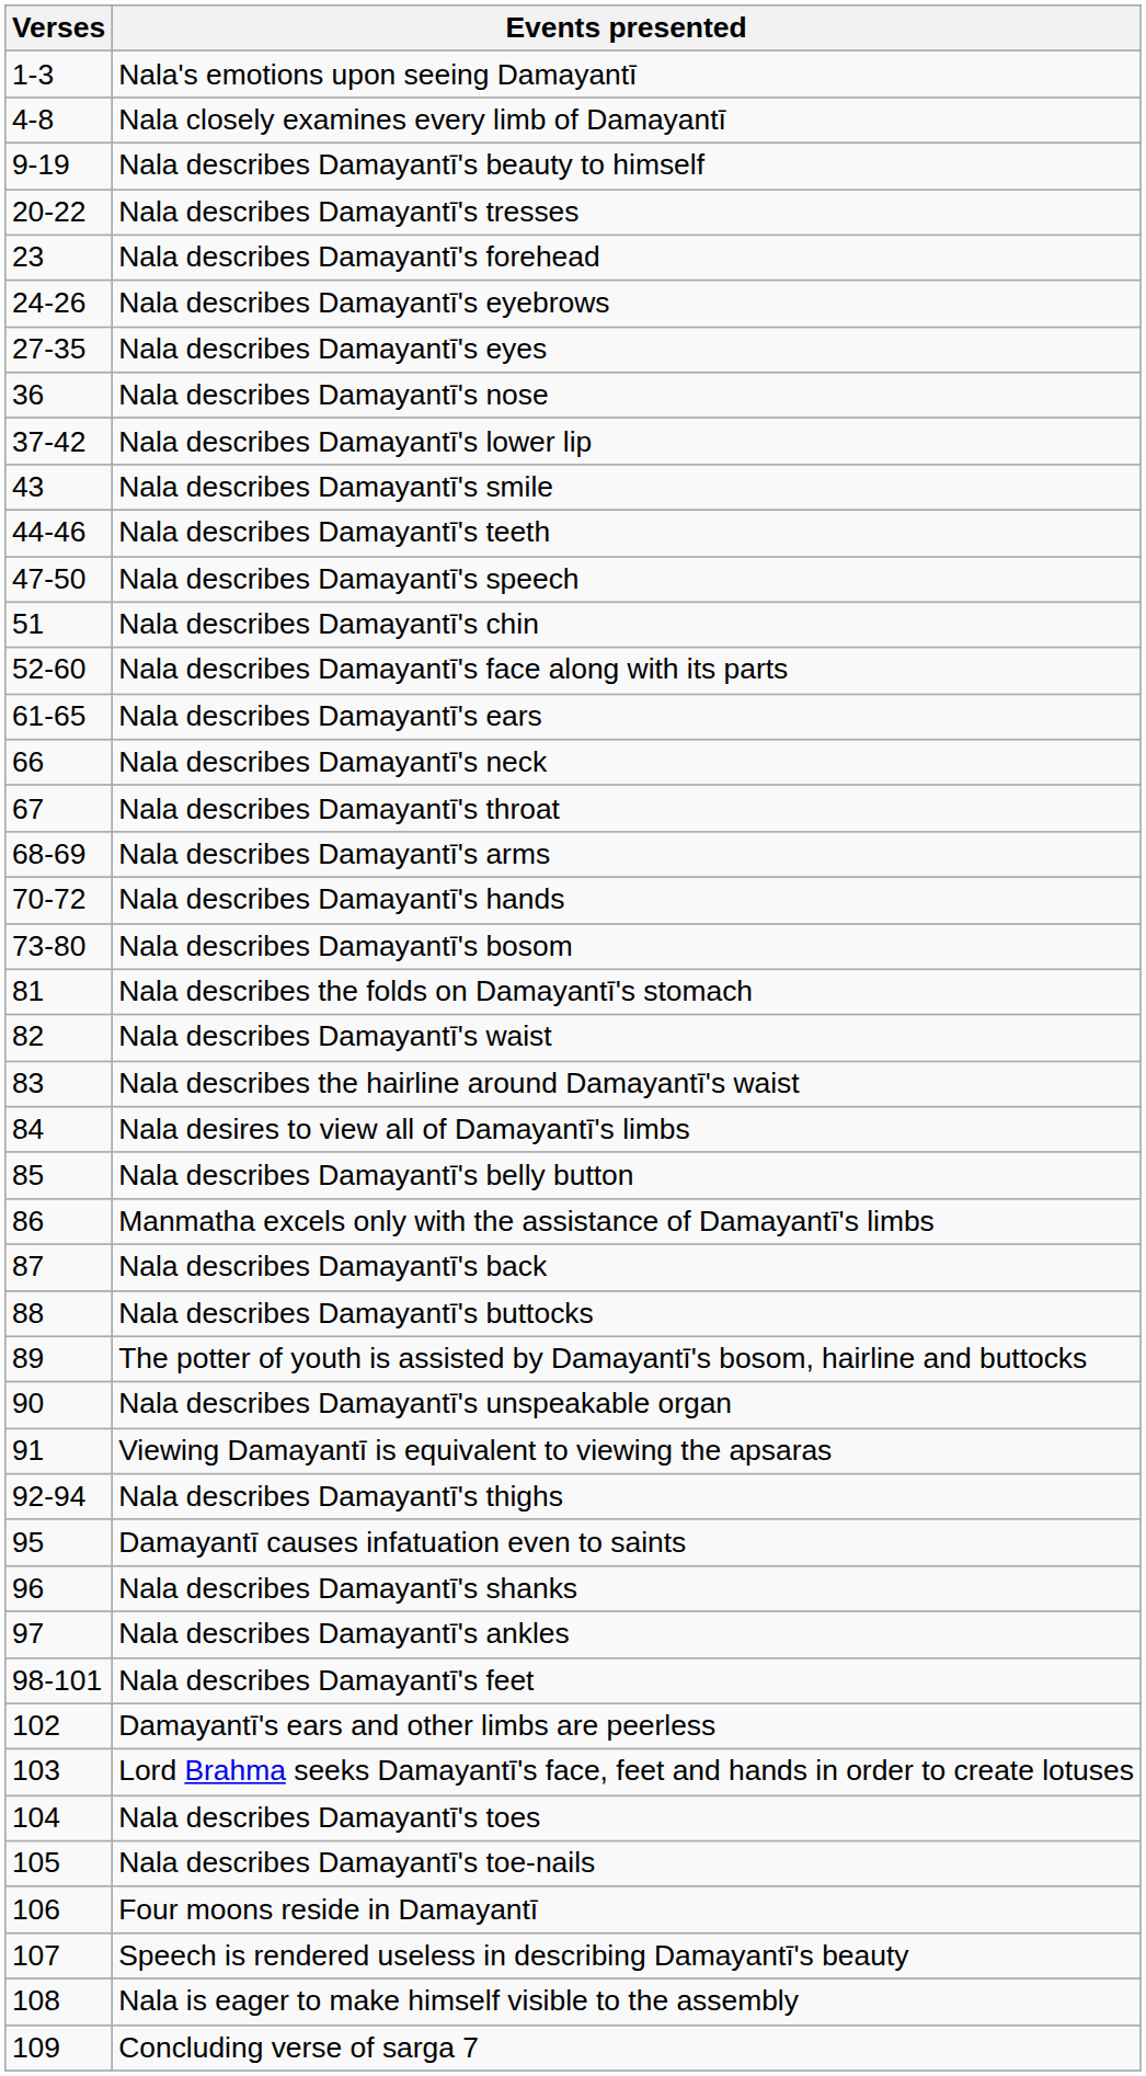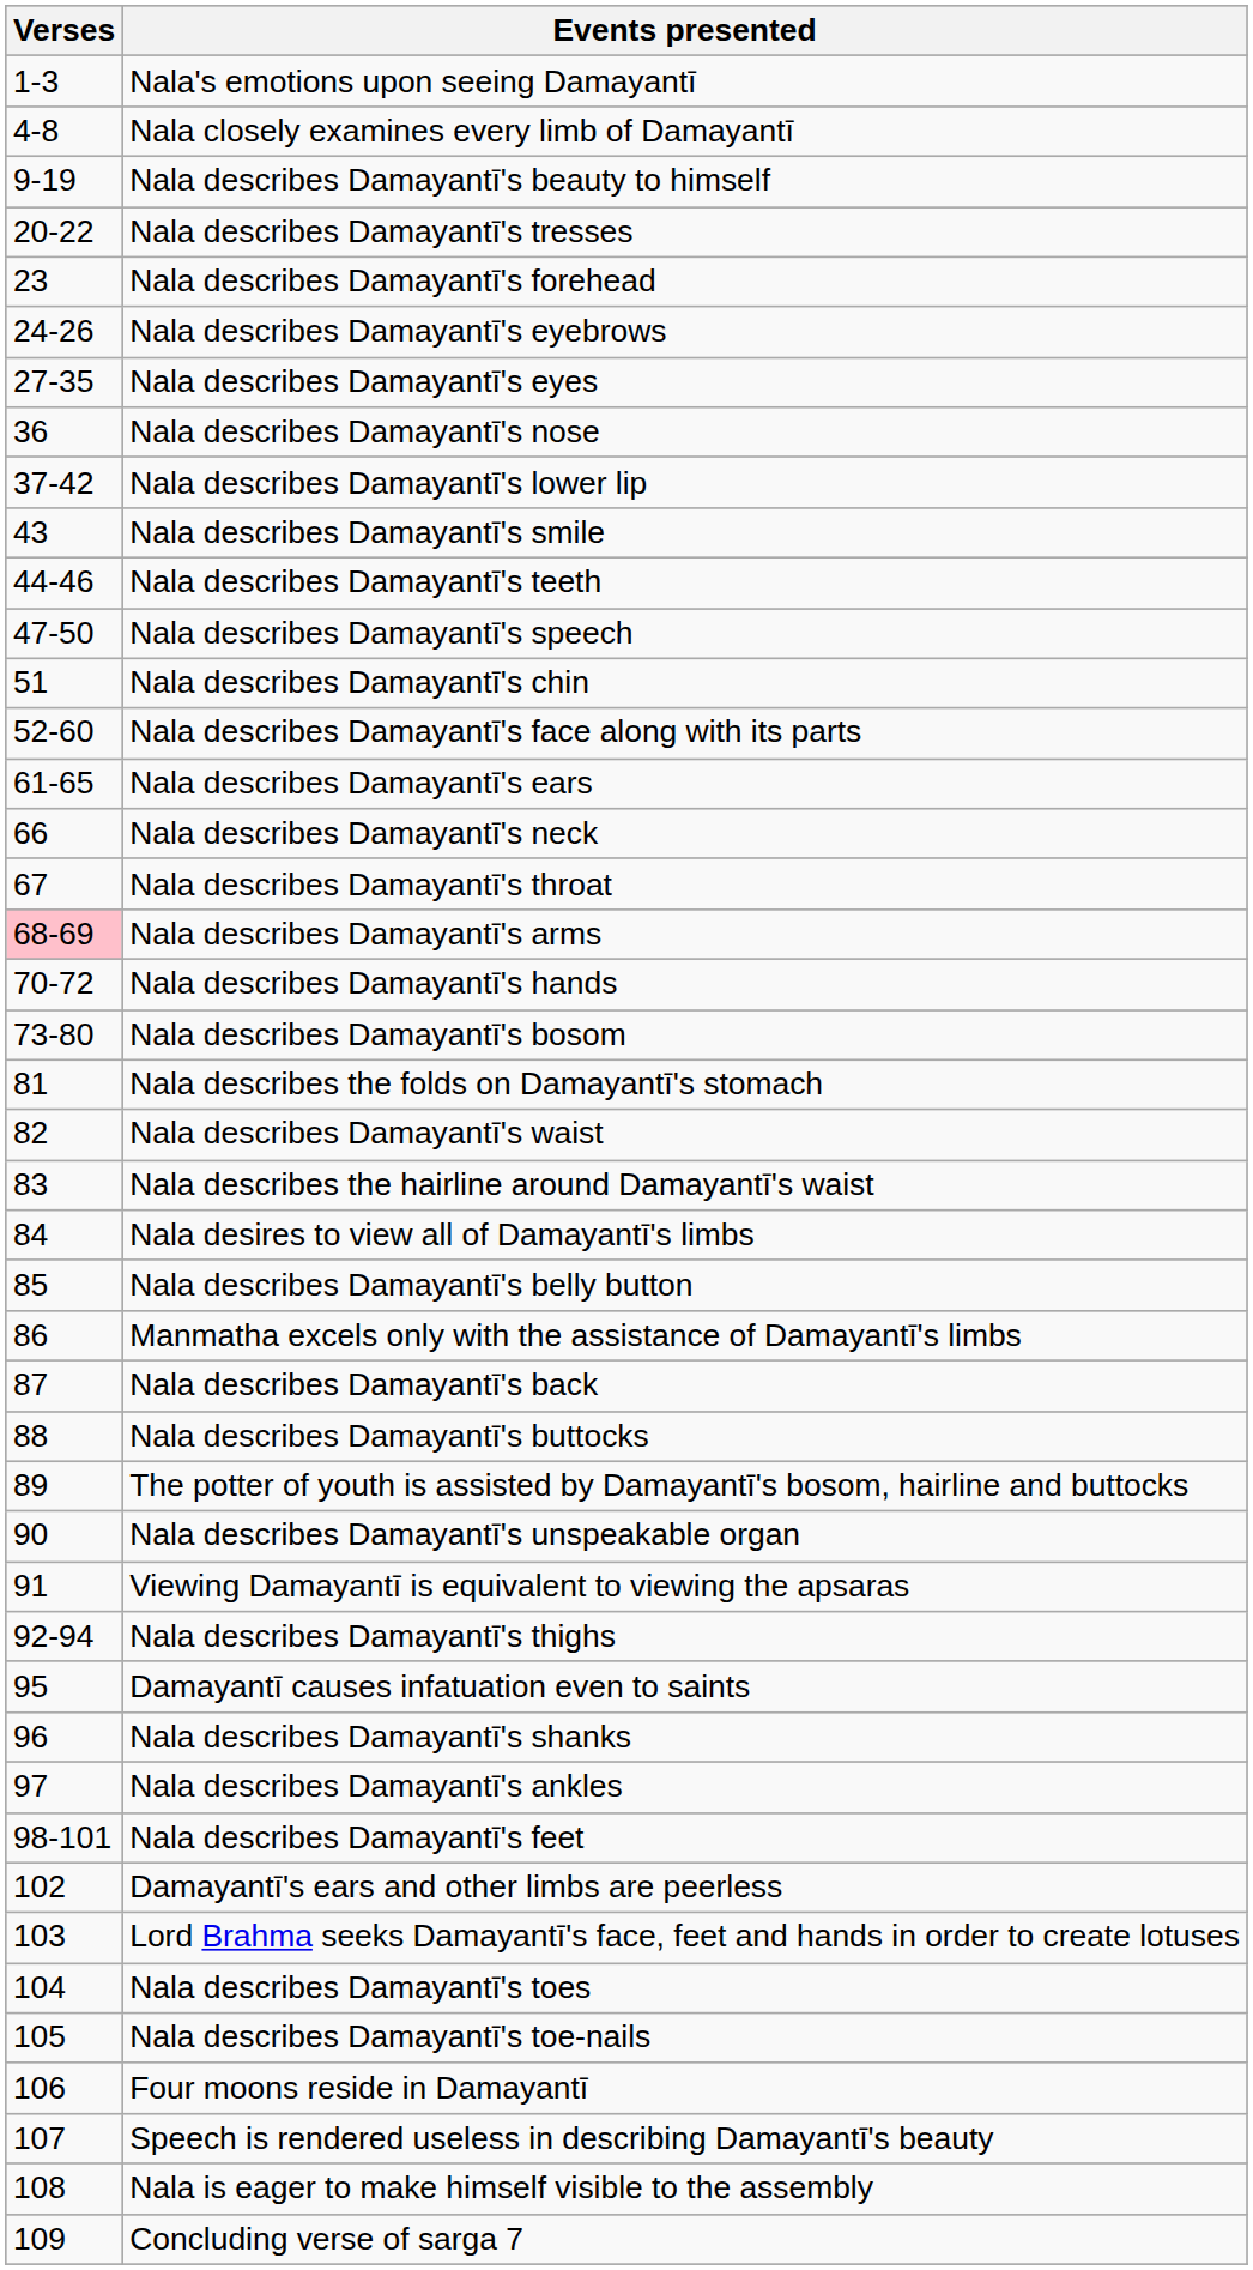Nala describes Damayantī's arms | Verses: no background -> pink background
